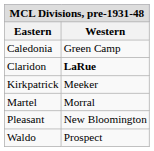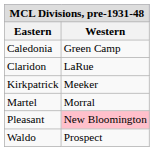Claridon | Western: bold -> normal
Pleasant | Western: no background -> pink background
